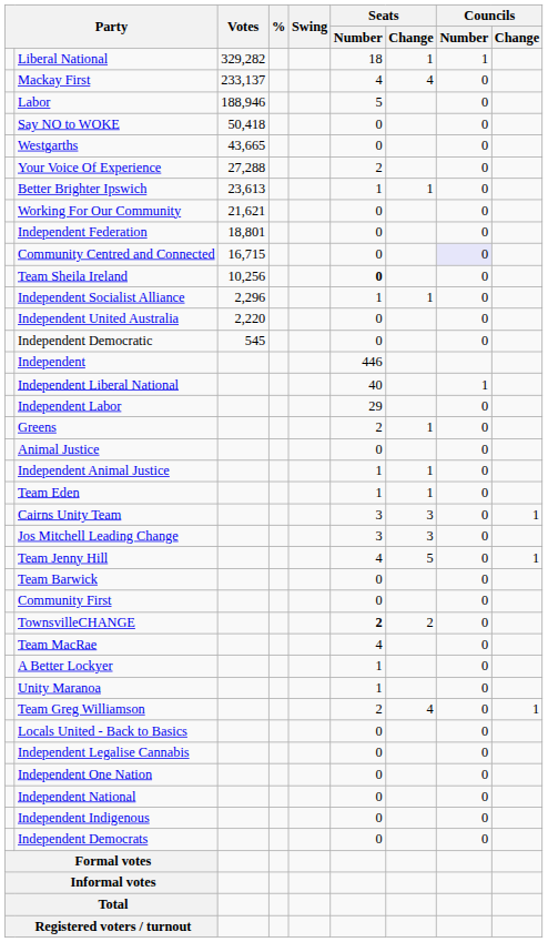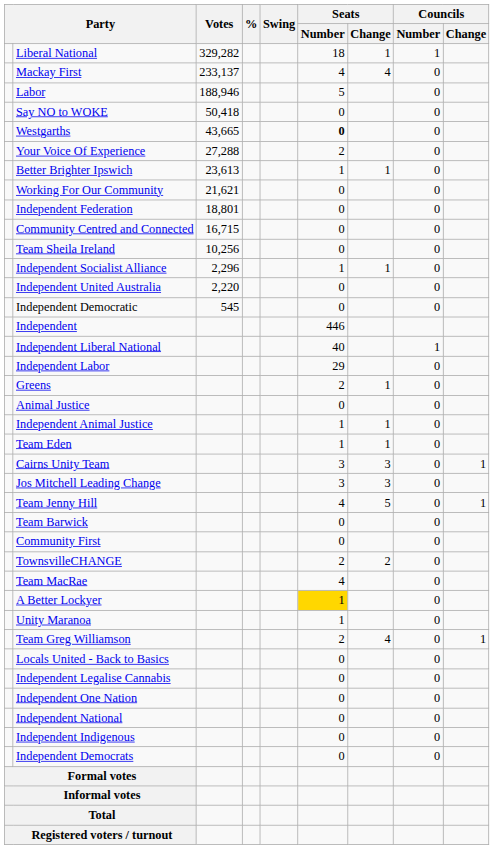Westgarths | Seats / Number: normal -> bold
Community Centred and Connected | Councils / Number: lavender background -> no background
Team Sheila Ireland | Seats / Number: bold -> normal
TownsvilleCHANGE | Seats / Number: bold -> normal
A Better Lockyer | Seats / Number: no background -> gold background
